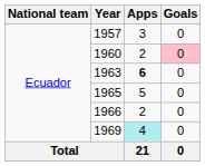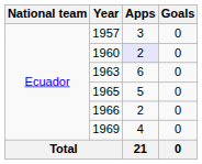1960 | Apps: no background -> lavender background
1960 | Goals: pink background -> no background
1963 | Apps: bold -> normal
1969 | Apps: paleturquoise background -> no background
